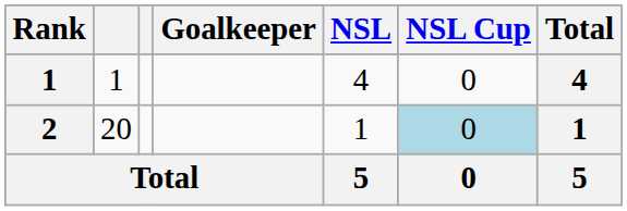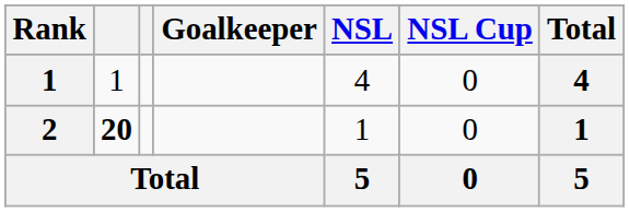2 | column 2: normal -> bold
2 | NSL Cup: lightblue background -> no background
